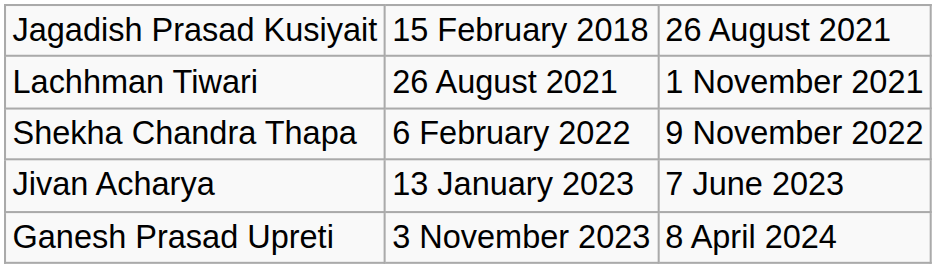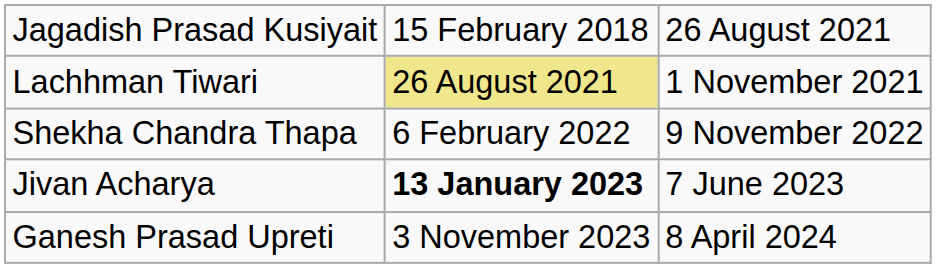Lachhman Tiwari | column 2: no background -> khaki background
Jivan Acharya | column 2: normal -> bold
